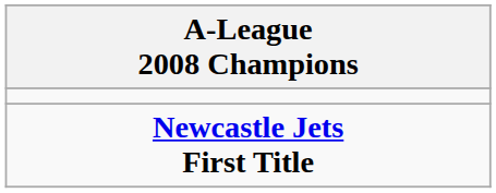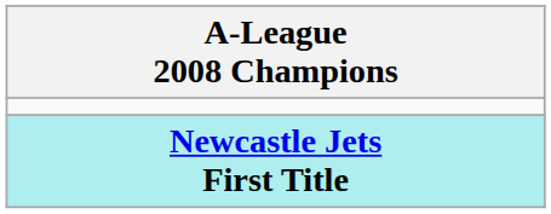row 3 | column 1: no background -> paleturquoise background
